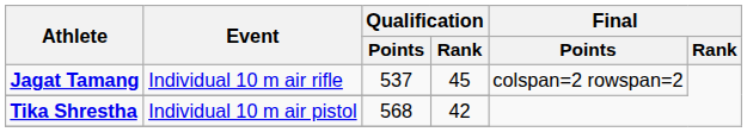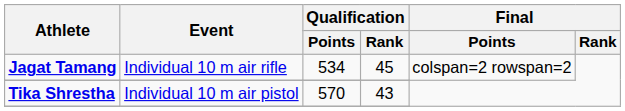Jagat Tamang | Qualification / Points: 537 -> 534
Tika Shrestha | Qualification / Points: 568 -> 570
Tika Shrestha | Qualification / Rank: 42 -> 43
